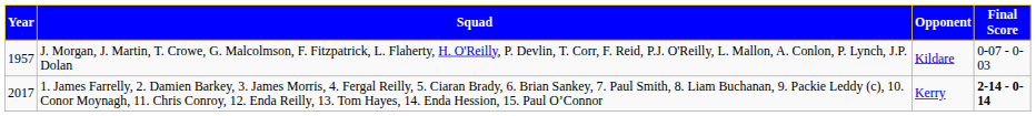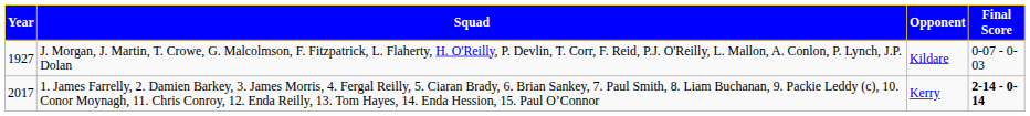row 2 | Year: 1957 -> 1927
